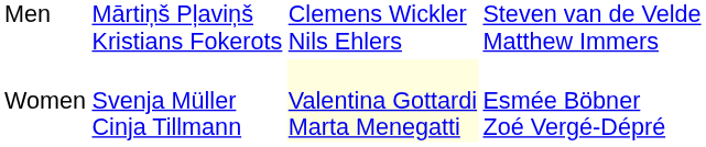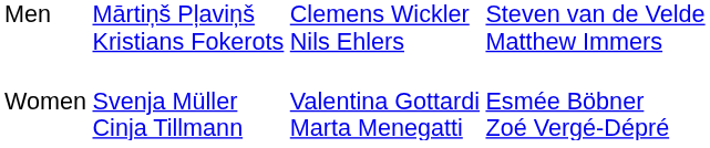Women | column 3: lightyellow background -> no background
